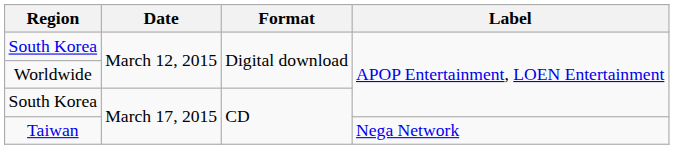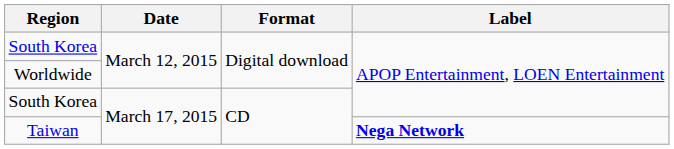Taiwan | Label: normal -> bold
